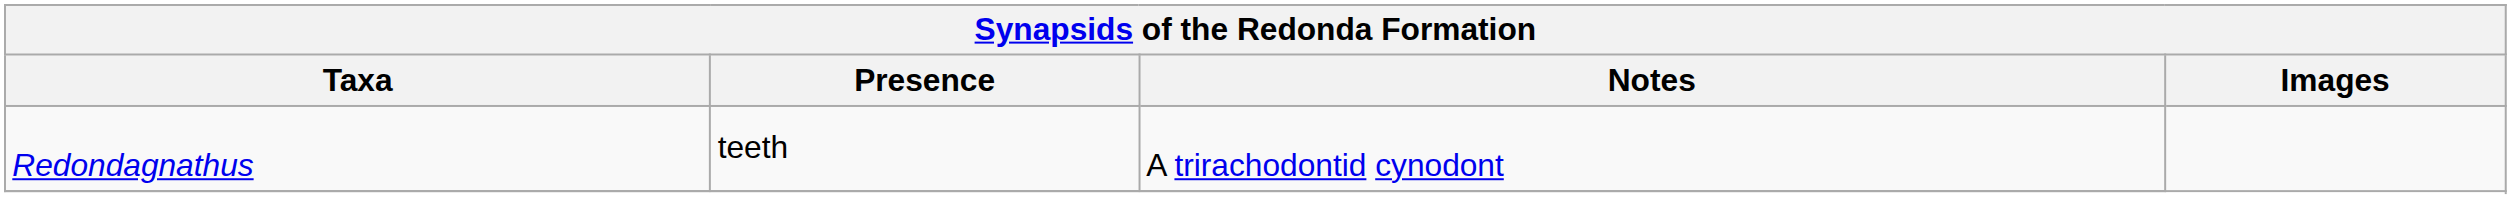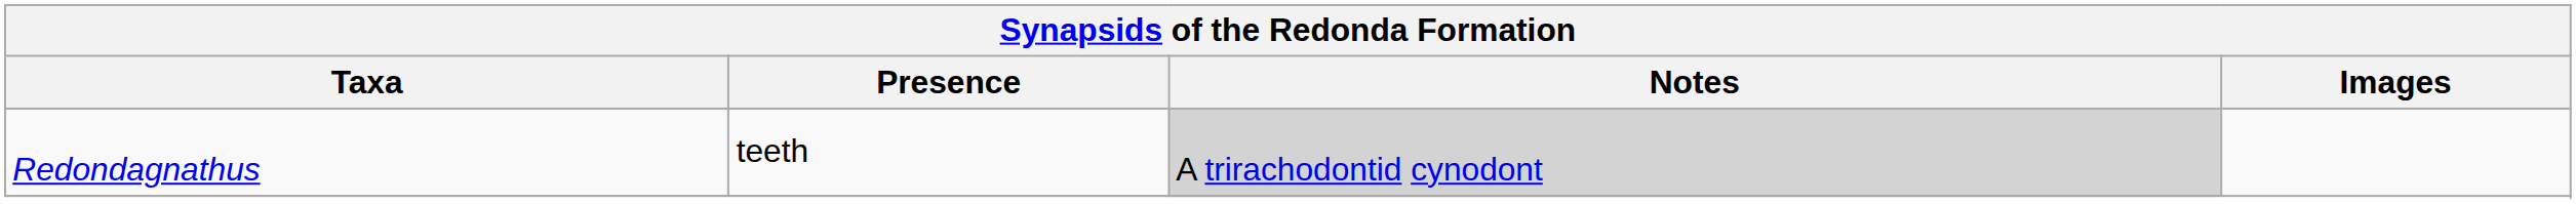Redondagnathus | Notes: no background -> lightgrey background
